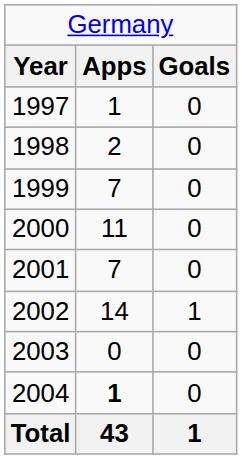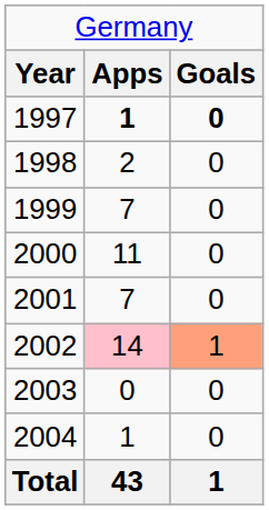1997 | column 2: normal -> bold
1997 | column 3: normal -> bold
2002 | column 2: no background -> pink background
2002 | column 3: no background -> lightsalmon background
2004 | column 2: bold -> normal
